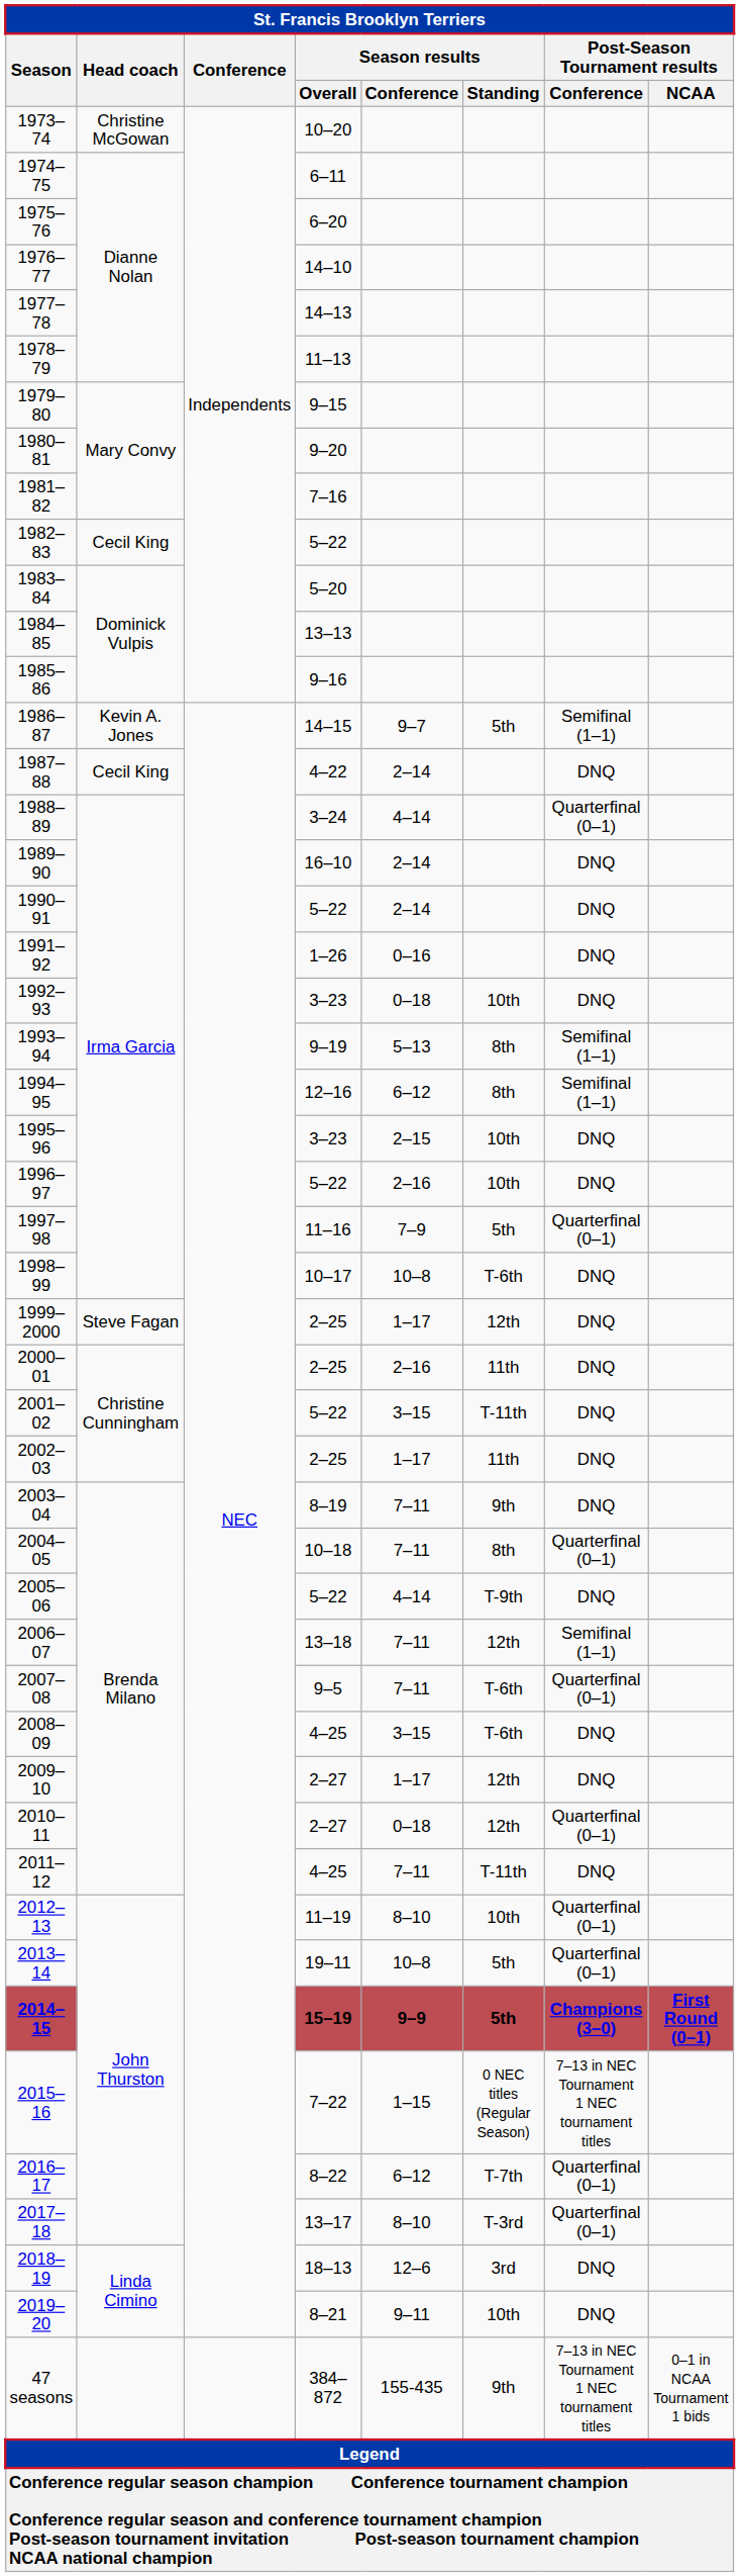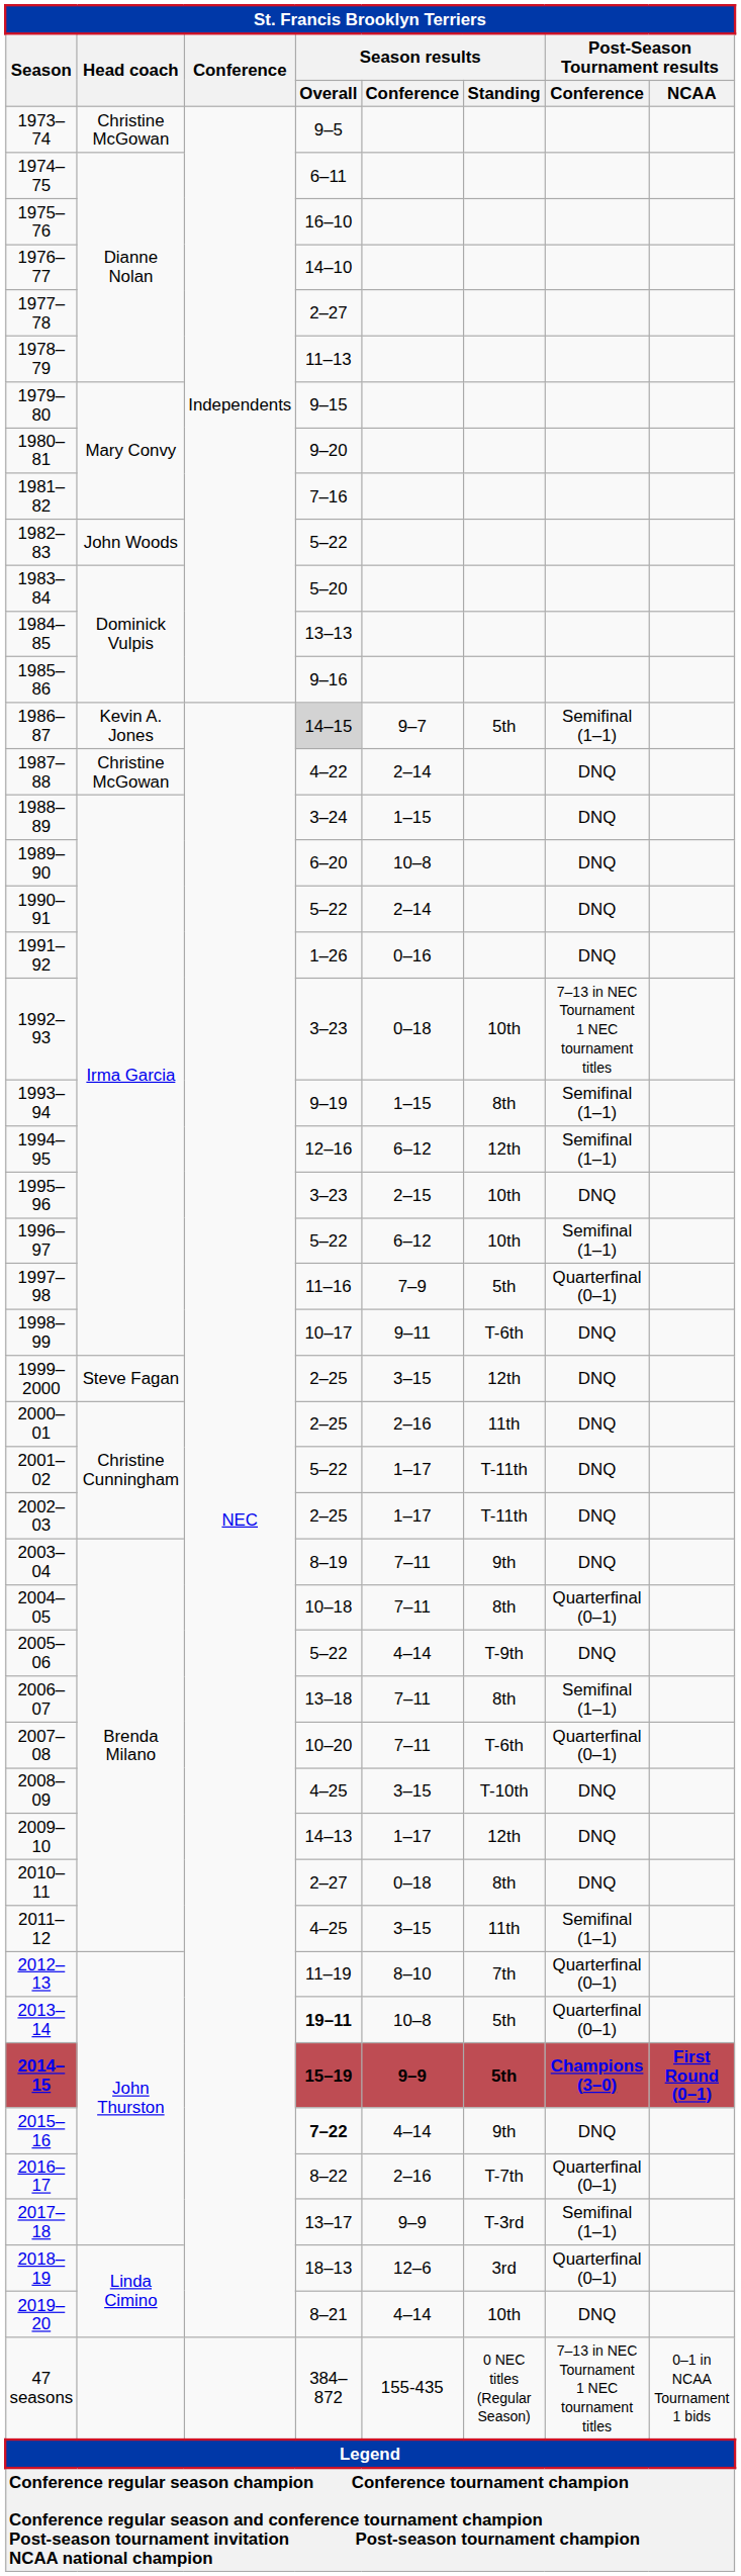1973–74 | Season results / Overall: 10–20 -> 9–5
1975–76 | Season results / Overall: 6–20 -> 16–10
1977–78 | Season results / Overall: 14–13 -> 2–27
1982–83 | Head coach: Cecil King -> John Woods
1986–87 | Season results / Overall: no background -> lightgrey background
1987–88 | Head coach: Cecil King -> Christine McGowan
1988–89 | Season results / Conference: 4–14 -> 1–15
1988–89 | Post-Season Tournament results / Conference: Quarterfinal (0–1) -> DNQ
1989–90 | Season results / Overall: 16–10 -> 6–20
1989–90 | Season results / Conference: 2–14 -> 10–8
1992–93 | Post-Season Tournament results / Conference: DNQ -> 7–13 in NEC Tournament 1 NEC tournament titles
1993–94 | Season results / Conference: 5–13 -> 1–15
1994–95 | Season results / Standing: 8th -> 12th
1996–97 | Season results / Conference: 2–16 -> 6–12
1996–97 | Post-Season Tournament results / Conference: DNQ -> Semifinal (1–1)
1998–99 | Season results / Conference: 10–8 -> 9–11
1999–2000 | Season results / Conference: 1–17 -> 3–15
2001–02 | Season results / Conference: 3–15 -> 1–17
2002–03 | Season results / Standing: 11th -> T-11th
2006–07 | Season results / Standing: 12th -> 8th
2007–08 | Season results / Overall: 9–5 -> 10–20
2008–09 | Season results / Standing: T-6th -> T-10th
2009–10 | Season results / Overall: 2–27 -> 14–13
2010–11 | Season results / Standing: 12th -> 8th
2010–11 | Post-Season Tournament results / Conference: Quarterfinal (0–1) -> DNQ
2011–12 | Season results / Conference: 7–11 -> 3–15
2011–12 | Season results / Standing: T-11th -> 11th
2011–12 | Post-Season Tournament results / Conference: DNQ -> Semifinal (1–1)
2012–13 | Season results / Standing: 10th -> 7th
2013–14 | Season results / Overall: normal -> bold
2015–16 | Season results / Overall: normal -> bold
2015–16 | Season results / Conference: 1–15 -> 4–14
2015–16 | Season results / Standing: 0 NEC titles (Regular Season) -> 9th
2015–16 | Post-Season Tournament results / Conference: 7–13 in NEC Tournament 1 NEC tournament titles -> DNQ
2016–17 | Season results / Conference: 6–12 -> 2–16
2017–18 | Season results / Conference: 8–10 -> 9–9
2017–18 | Post-Season Tournament results / Conference: Quarterfinal (0–1) -> Semifinal (1–1)
2018–19 | Post-Season Tournament results / Conference: DNQ -> Quarterfinal (0–1)
2019–20 | Season results / Conference: 9–11 -> 4–14
47 seasons | Season results / Standing: 9th -> 0 NEC titles (Regular Season)
